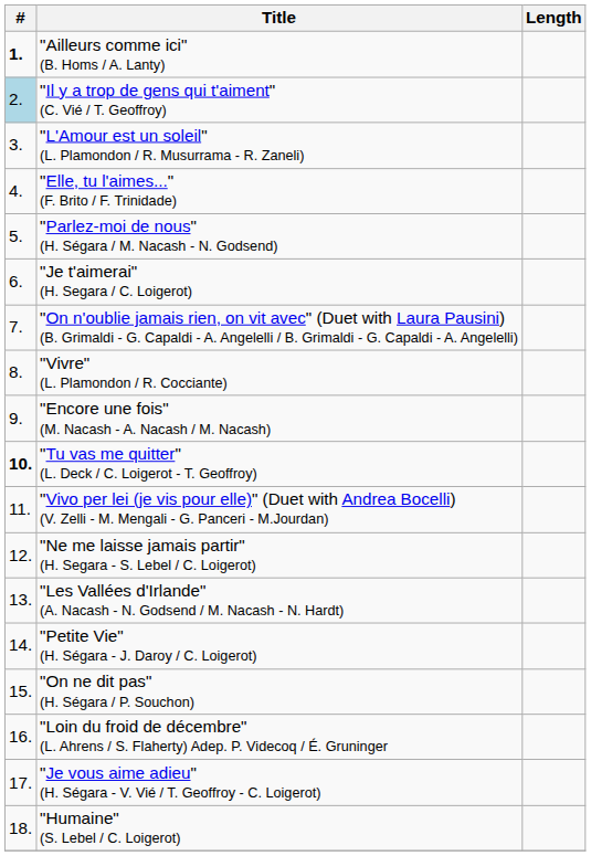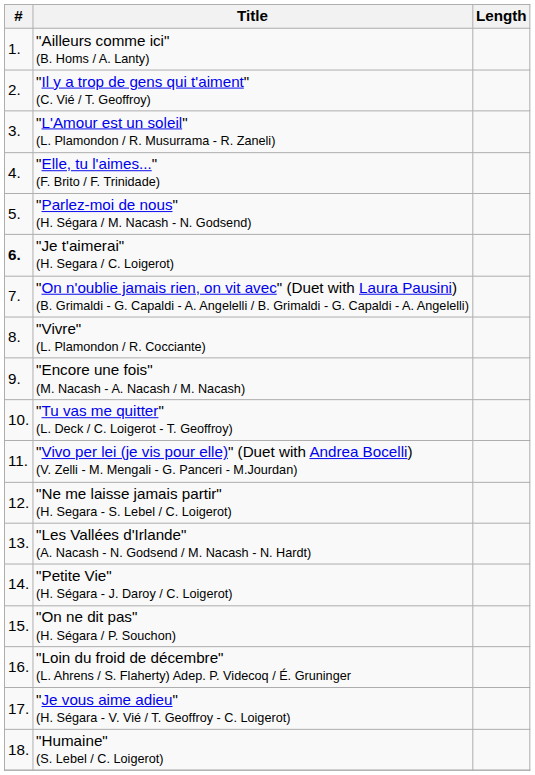"Ailleurs comme ici" (B. Homs / A. Lanty) | #: bold -> normal
"Il y a trop de gens qui t'aiment" (C. Vié / T. Geoffroy) | #: lightblue background -> no background
"Je t'aimerai" (H. Segara / C. Loigerot) | #: normal -> bold
"Tu vas me quitter" (L. Deck / C. Loigerot - T. Geoffroy) | #: bold -> normal
